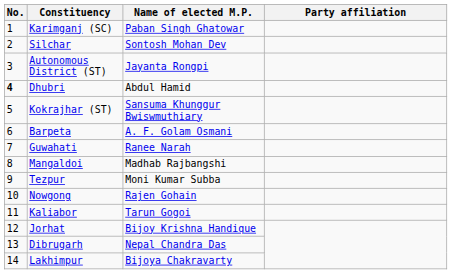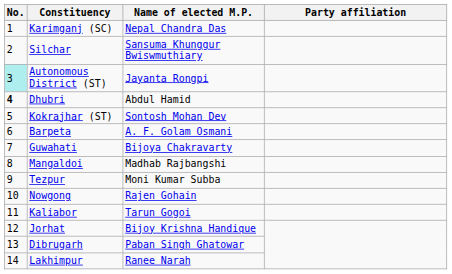Karimganj (SC) | Name of elected M.P.: Paban Singh Ghatowar -> Nepal Chandra Das
Silchar | Name of elected M.P.: Sontosh Mohan Dev -> Sansuma Khunggur Bwiswmuthiary
Autonomous District (ST) | No.: no background -> paleturquoise background
Kokrajhar (ST) | Name of elected M.P.: Sansuma Khunggur Bwiswmuthiary -> Sontosh Mohan Dev
Guwahati | Name of elected M.P.: Ranee Narah -> Bijoya Chakravarty
Dibrugarh | Name of elected M.P.: Nepal Chandra Das -> Paban Singh Ghatowar
Lakhimpur | Name of elected M.P.: Bijoya Chakravarty -> Ranee Narah
